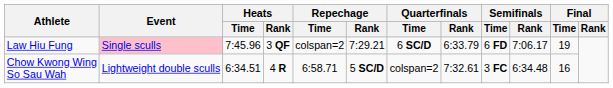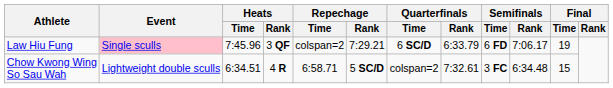Chow Kwong Wing So Sau Wah | Final / Time: 16 -> 15
